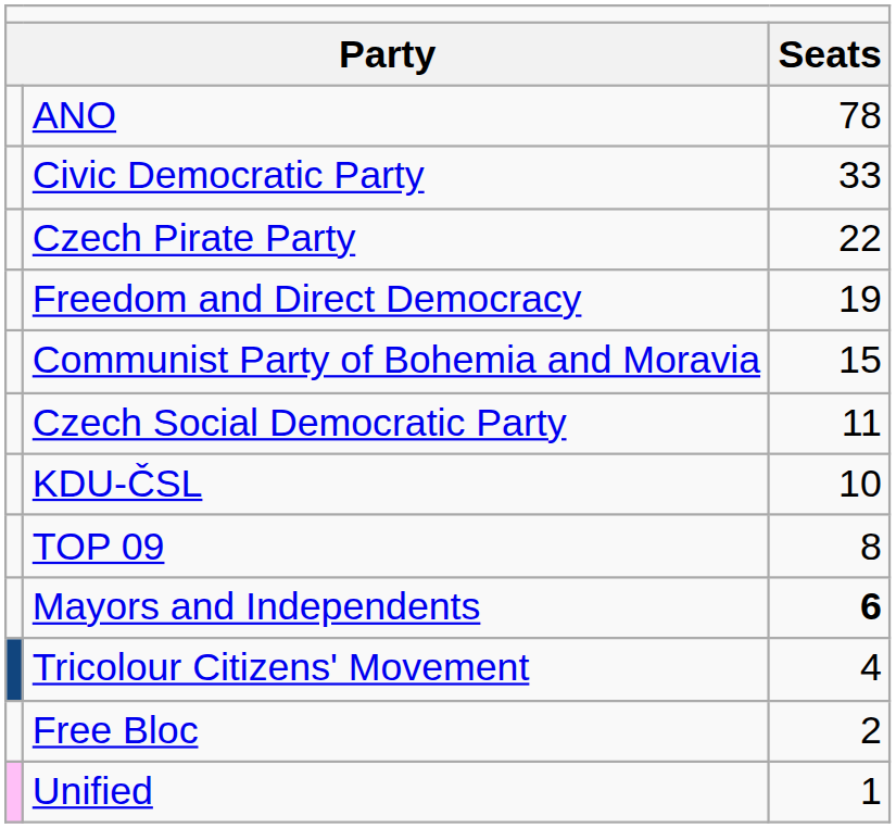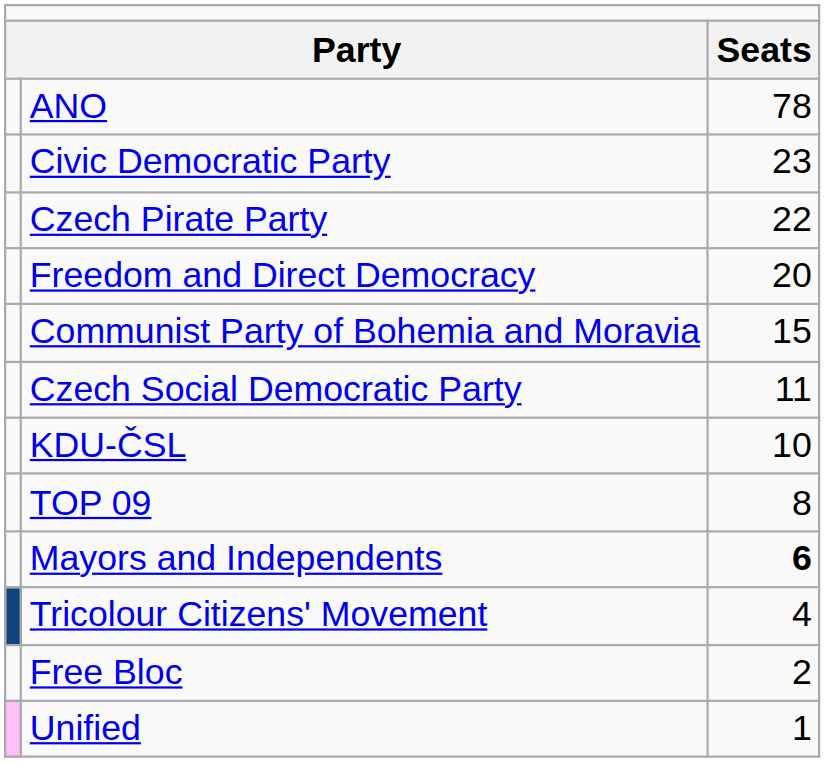Civic Democratic Party | column 3: 33 -> 23
Freedom and Direct Democracy | column 3: 19 -> 20
